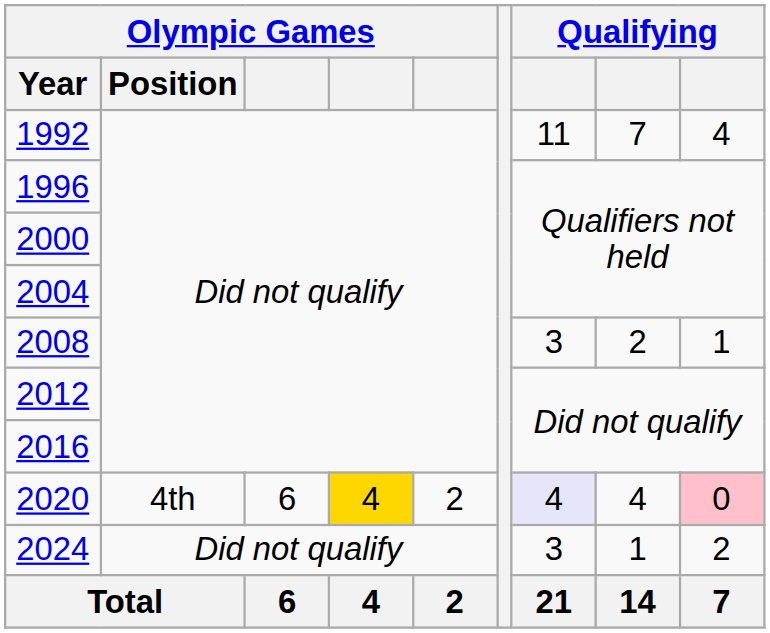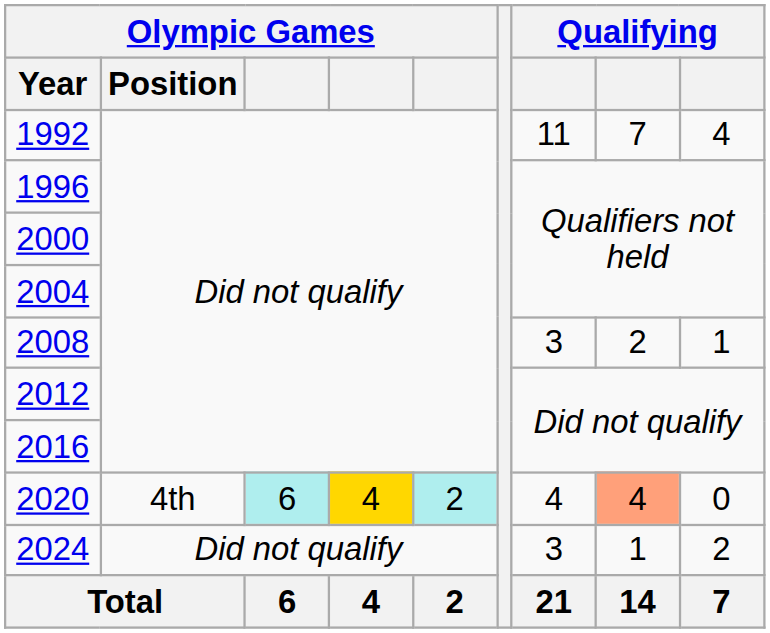2020 | column 3: no background -> paleturquoise background
2020 | column 5: no background -> paleturquoise background
2020 | column 7: lavender background -> no background
2020 | column 8: no background -> lightsalmon background
2020 | column 9: pink background -> no background
